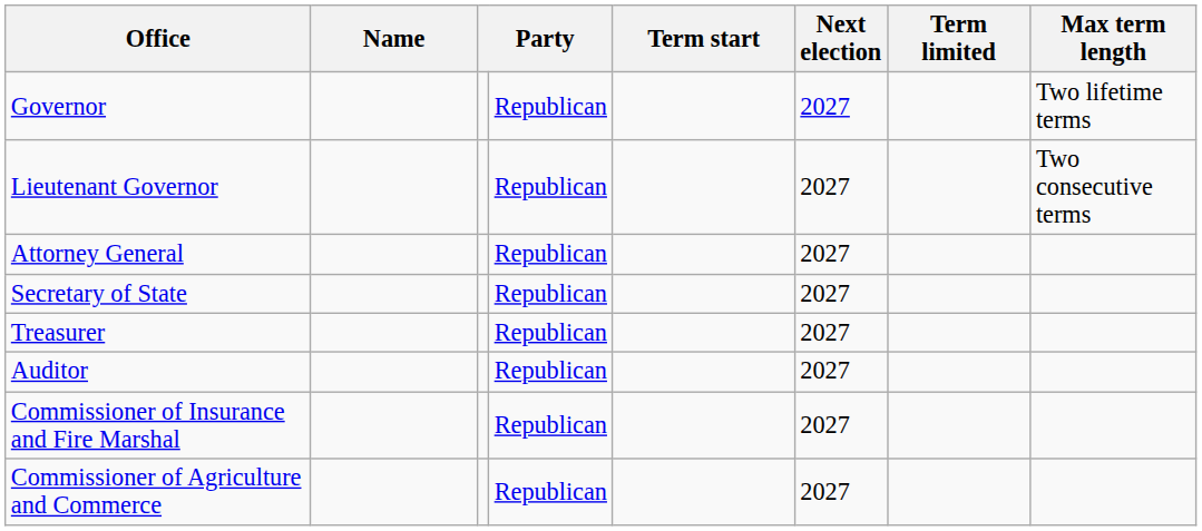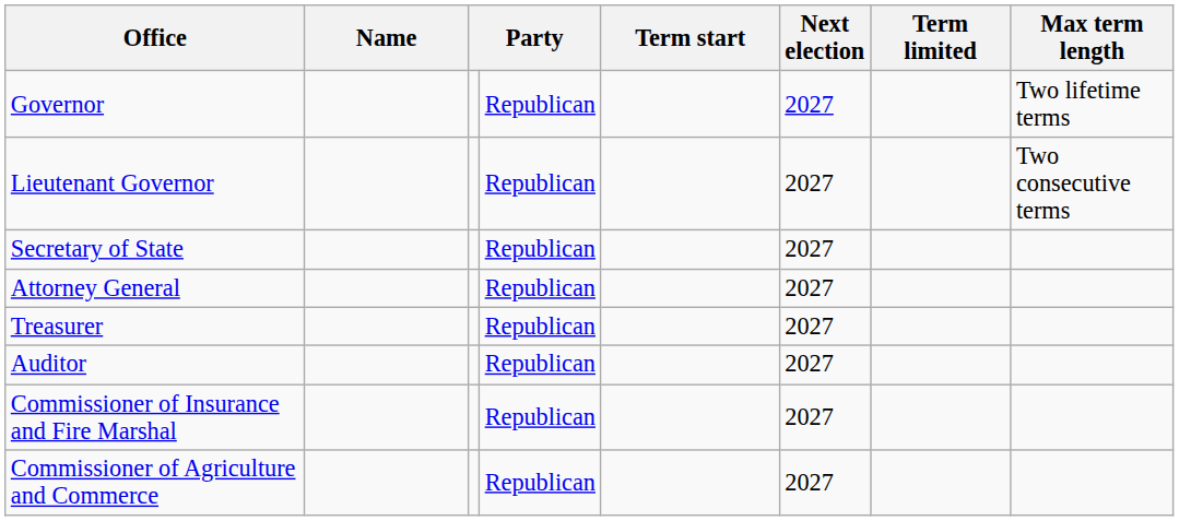rows swapped: Secretary of State <-> Attorney General
